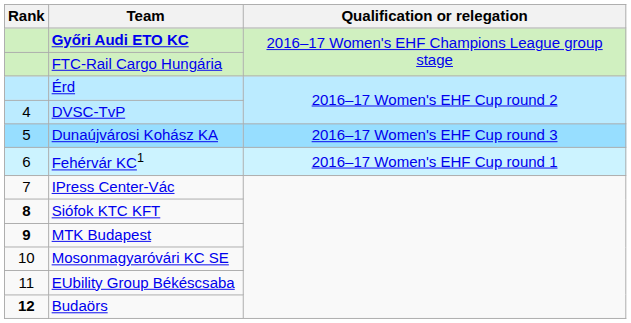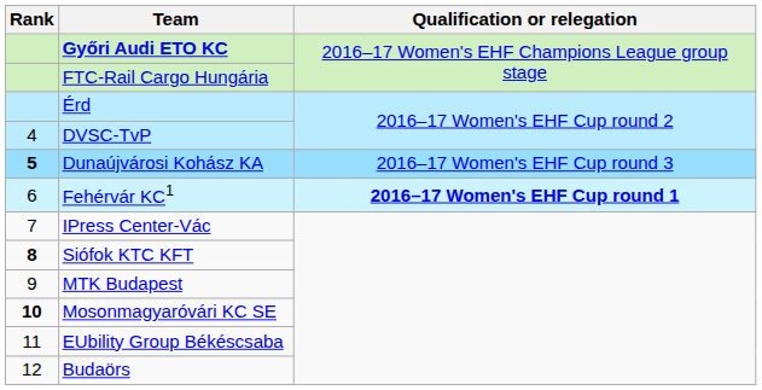Dunaújvárosi Kohász KA | Rank: normal -> bold
Fehérvár KC1 | Qualification or relegation: normal -> bold
MTK Budapest | Rank: bold -> normal
Mosonmagyaróvári KC SE | Rank: normal -> bold
Budaörs | Rank: bold -> normal
